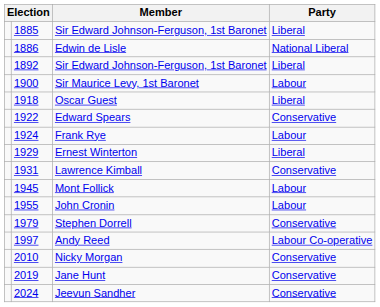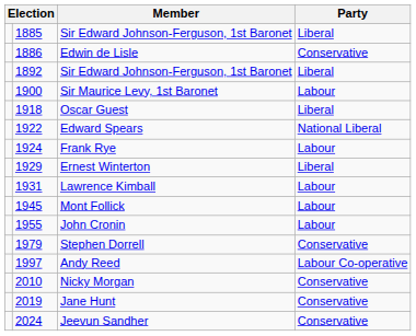Edwin de Lisle | Party: National Liberal -> Conservative
Edward Spears | Party: Conservative -> National Liberal
Lawrence Kimball | Party: Conservative -> Labour
